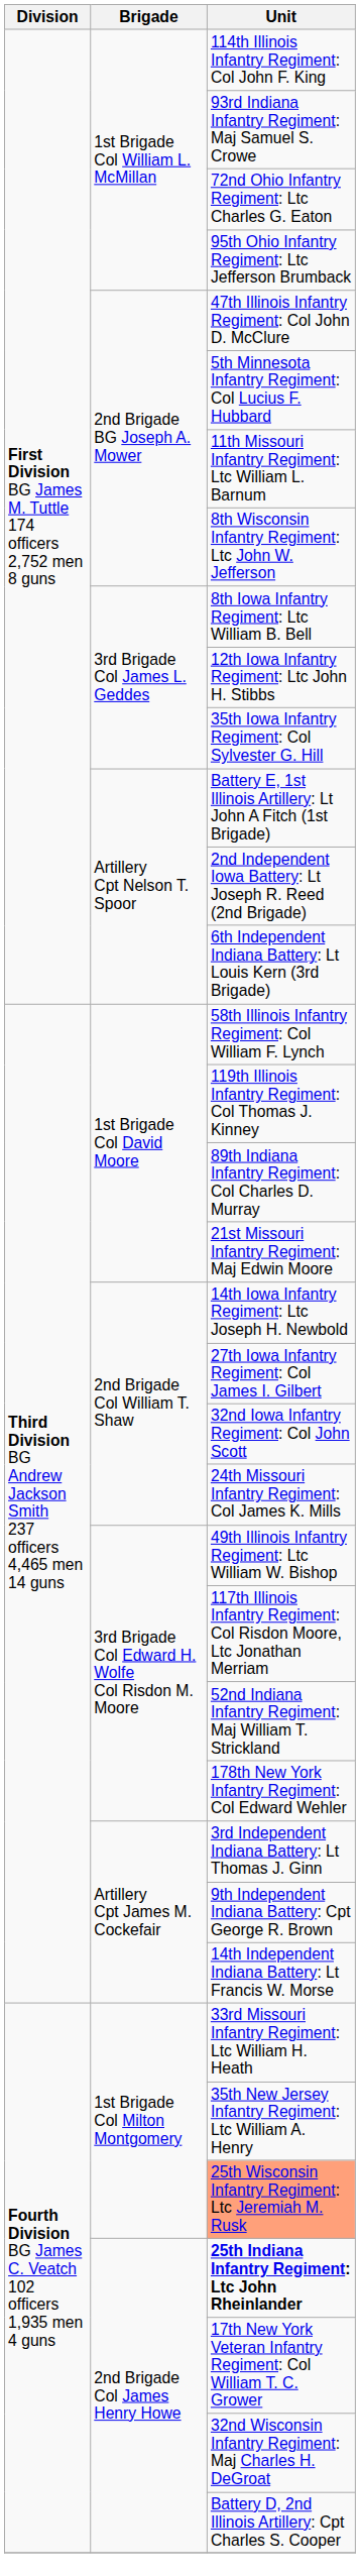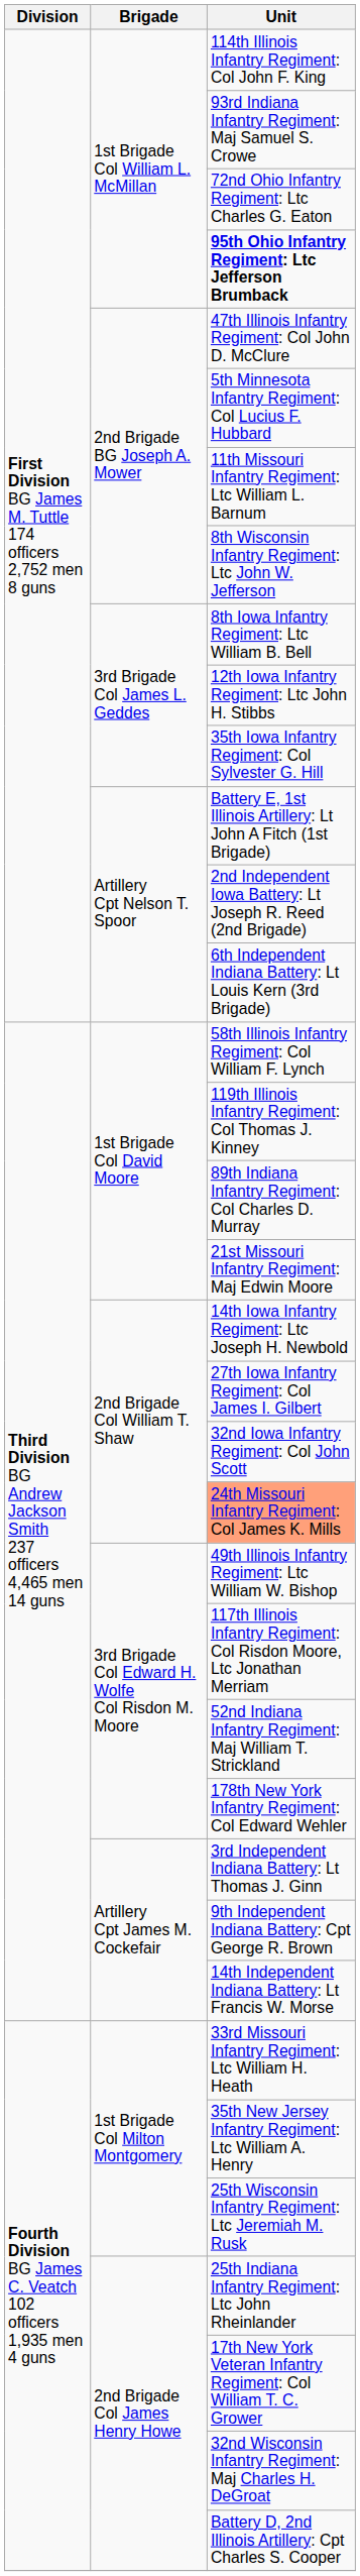95th Ohio Infantry Regiment: Ltc Jefferson Brumback | Unit: normal -> bold
24th Missouri Infantry Regiment: Col James K. Mills | Unit: no background -> lightsalmon background
25th Wisconsin Infantry Regiment: Ltc Jeremiah M. Rusk | Unit: lightsalmon background -> no background
25th Indiana Infantry Regiment: Ltc John Rheinlander | Unit: bold -> normal
